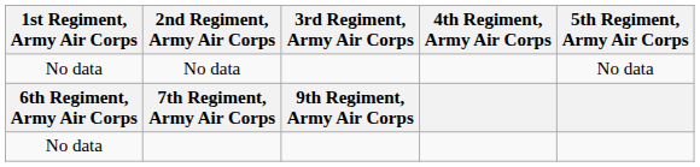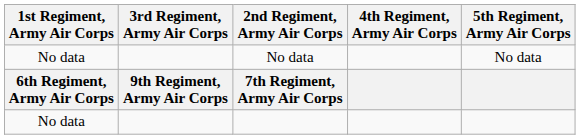columns swapped: 2nd Regiment, Army Air Corps <-> 3rd Regiment, Army Air Corps
